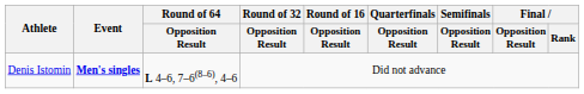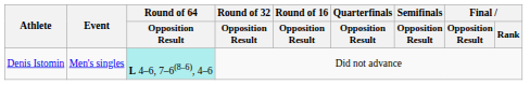Denis Istomin | Event: bold -> normal
Denis Istomin | Round of 64 / Opposition Result: no background -> paleturquoise background
